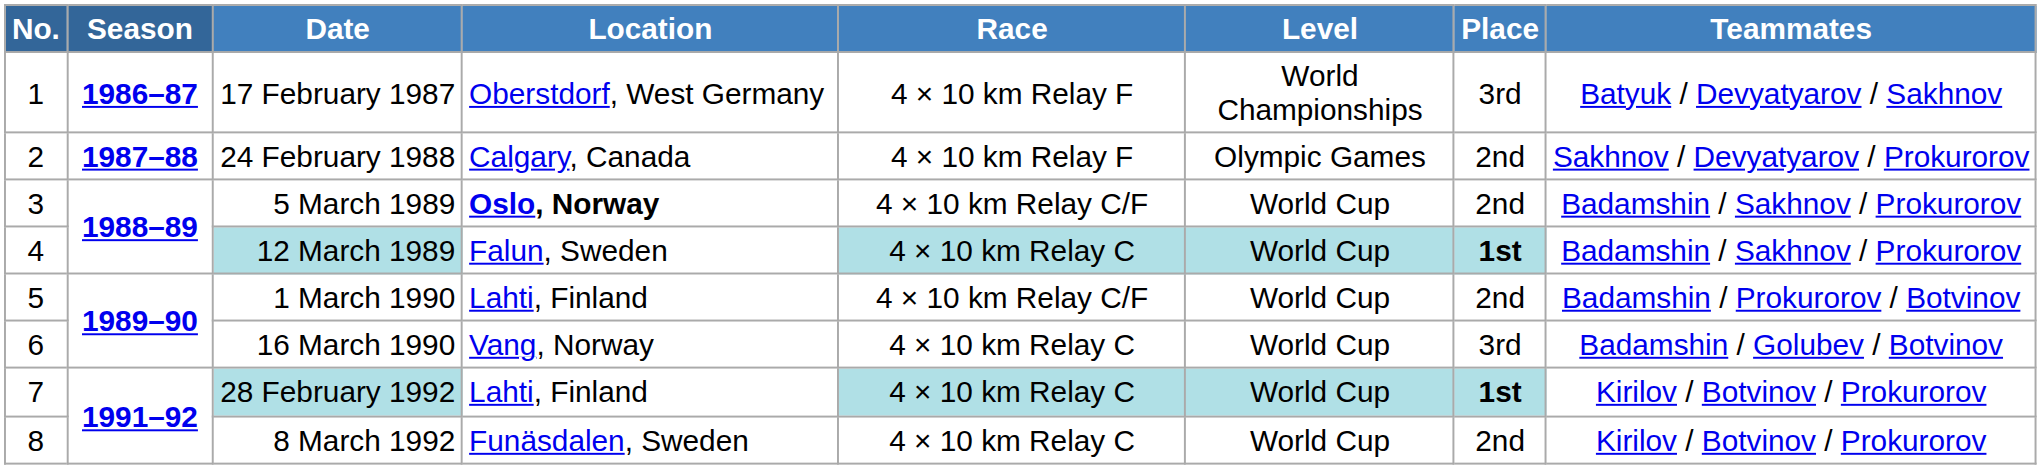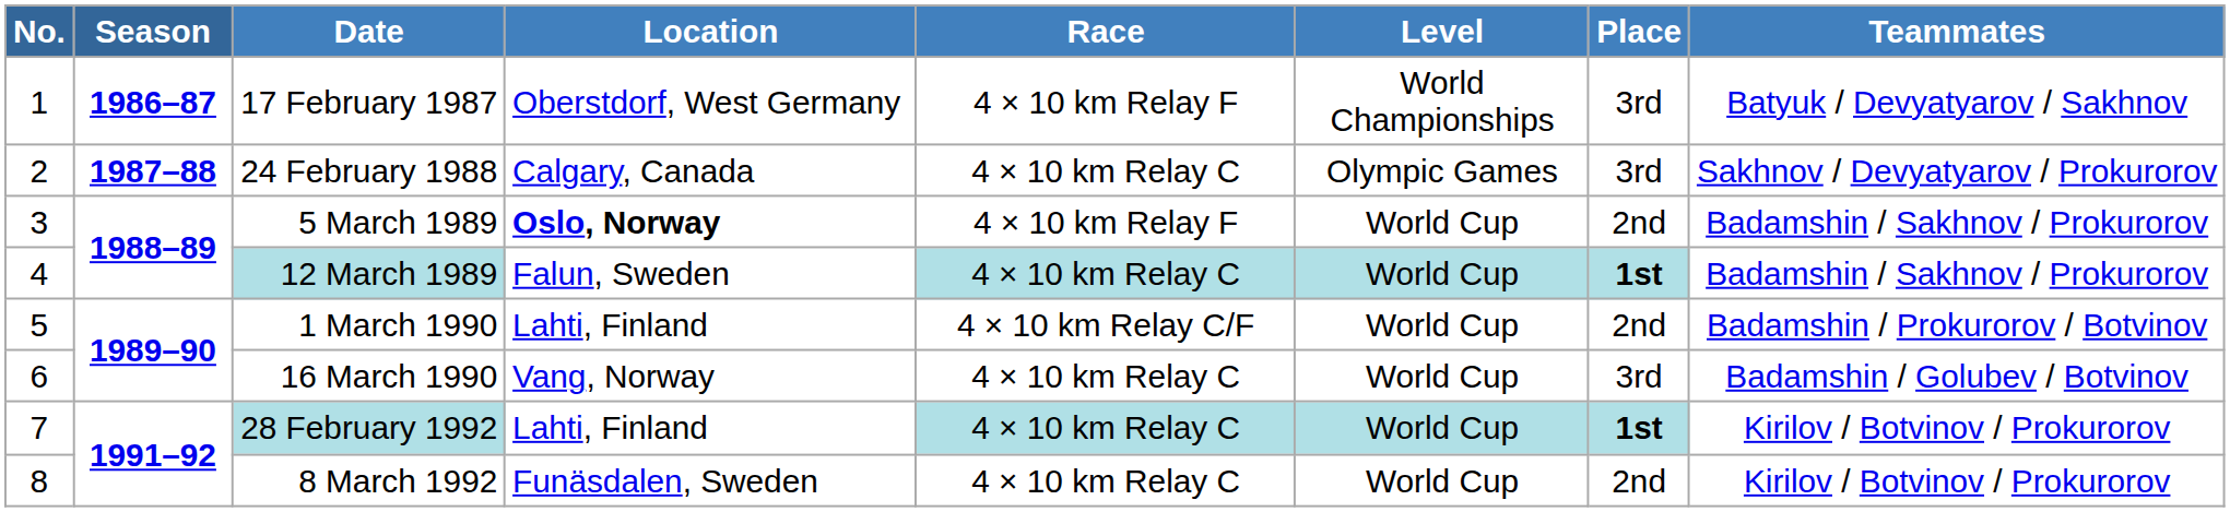24 February 1988 | Race: 4 × 10 km Relay F -> 4 × 10 km Relay C
24 February 1988 | Place: 2nd -> 3rd
5 March 1989 | Race: 4 × 10 km Relay C/F -> 4 × 10 km Relay F
